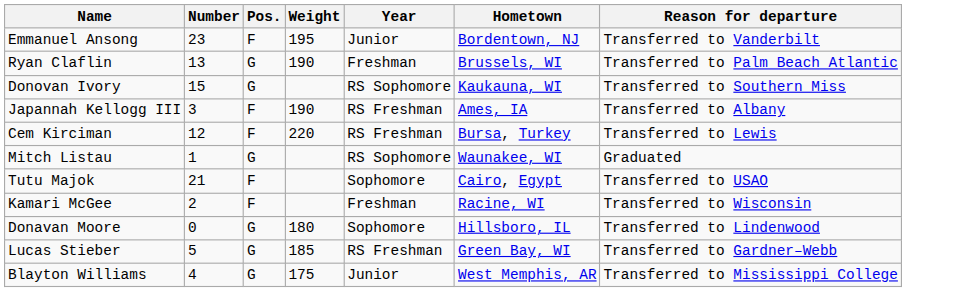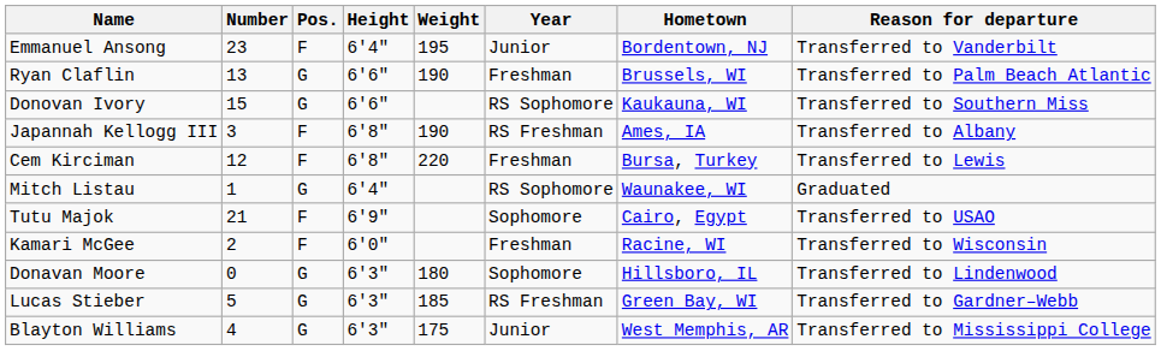+ column: Height | 6'4" | 6'6" | 6'6" | 6'8" | 6'8" | 6'4" | 6'9" | 6'0" | 6'3" | 6'3" | 6'3"
Cem Kirciman | Year: RS Freshman -> Freshman
